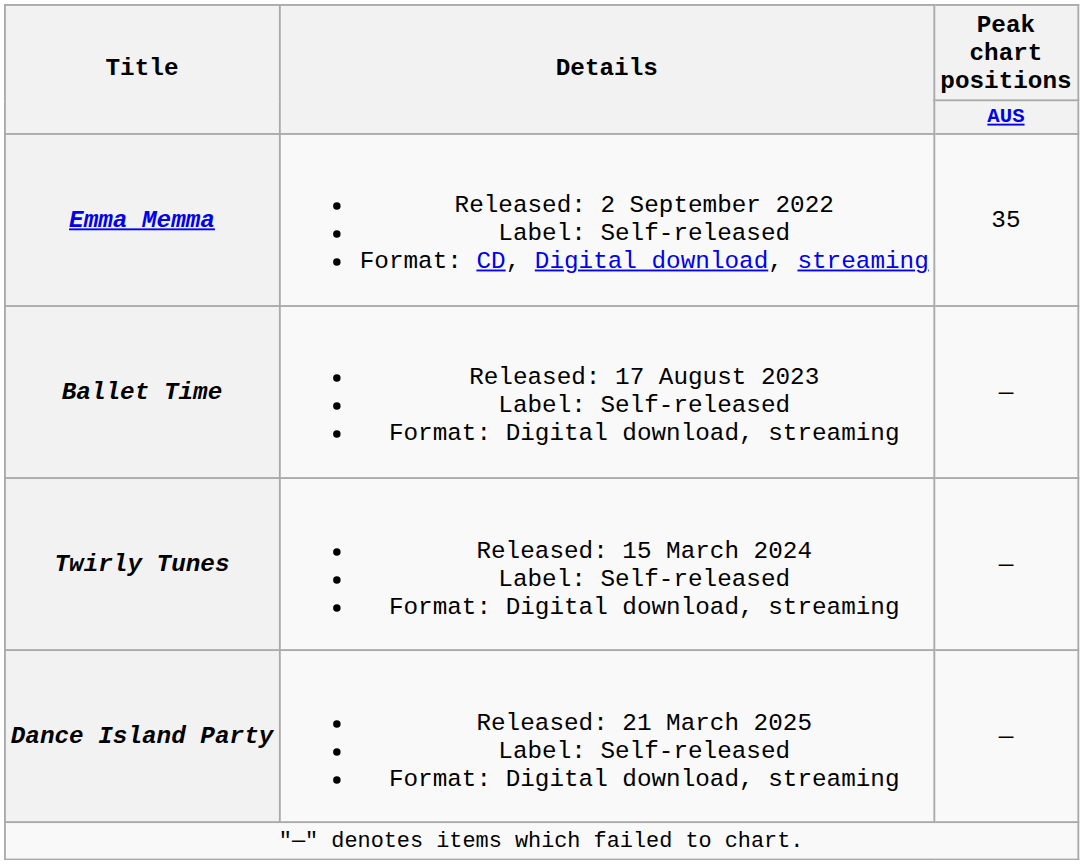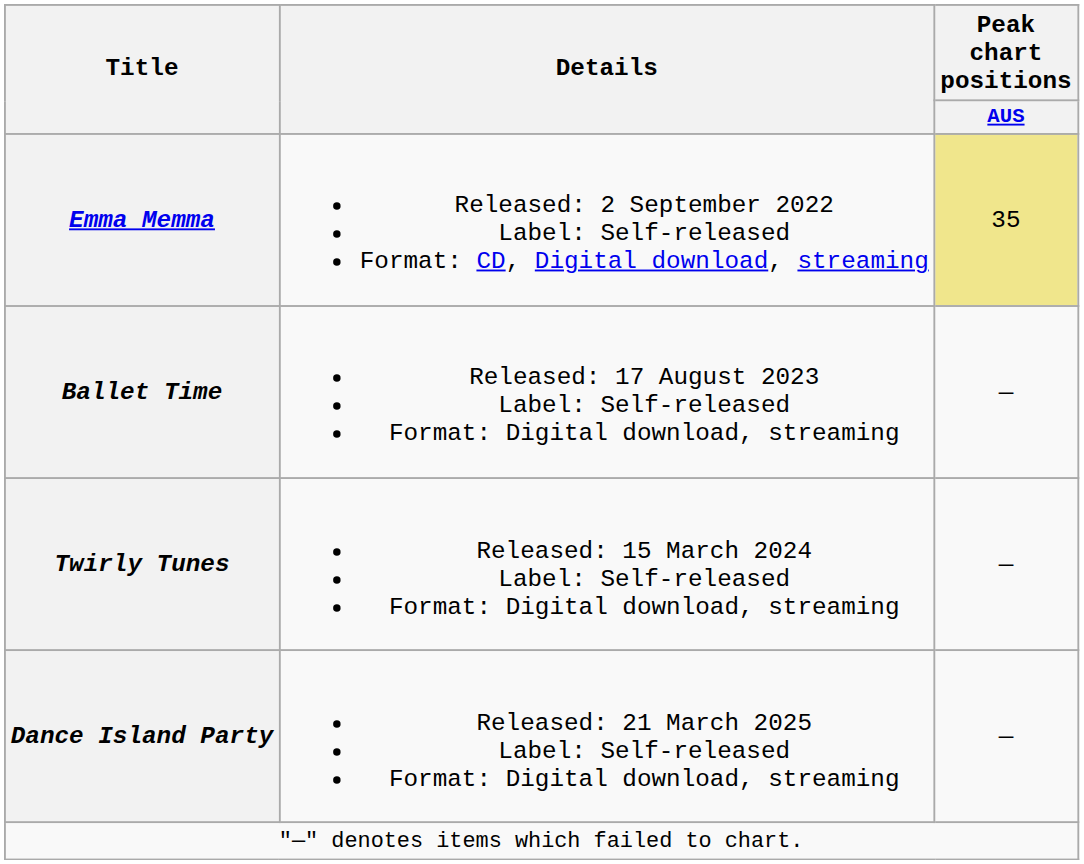Emma Memma | Peak chart positions / AUS: no background -> khaki background
